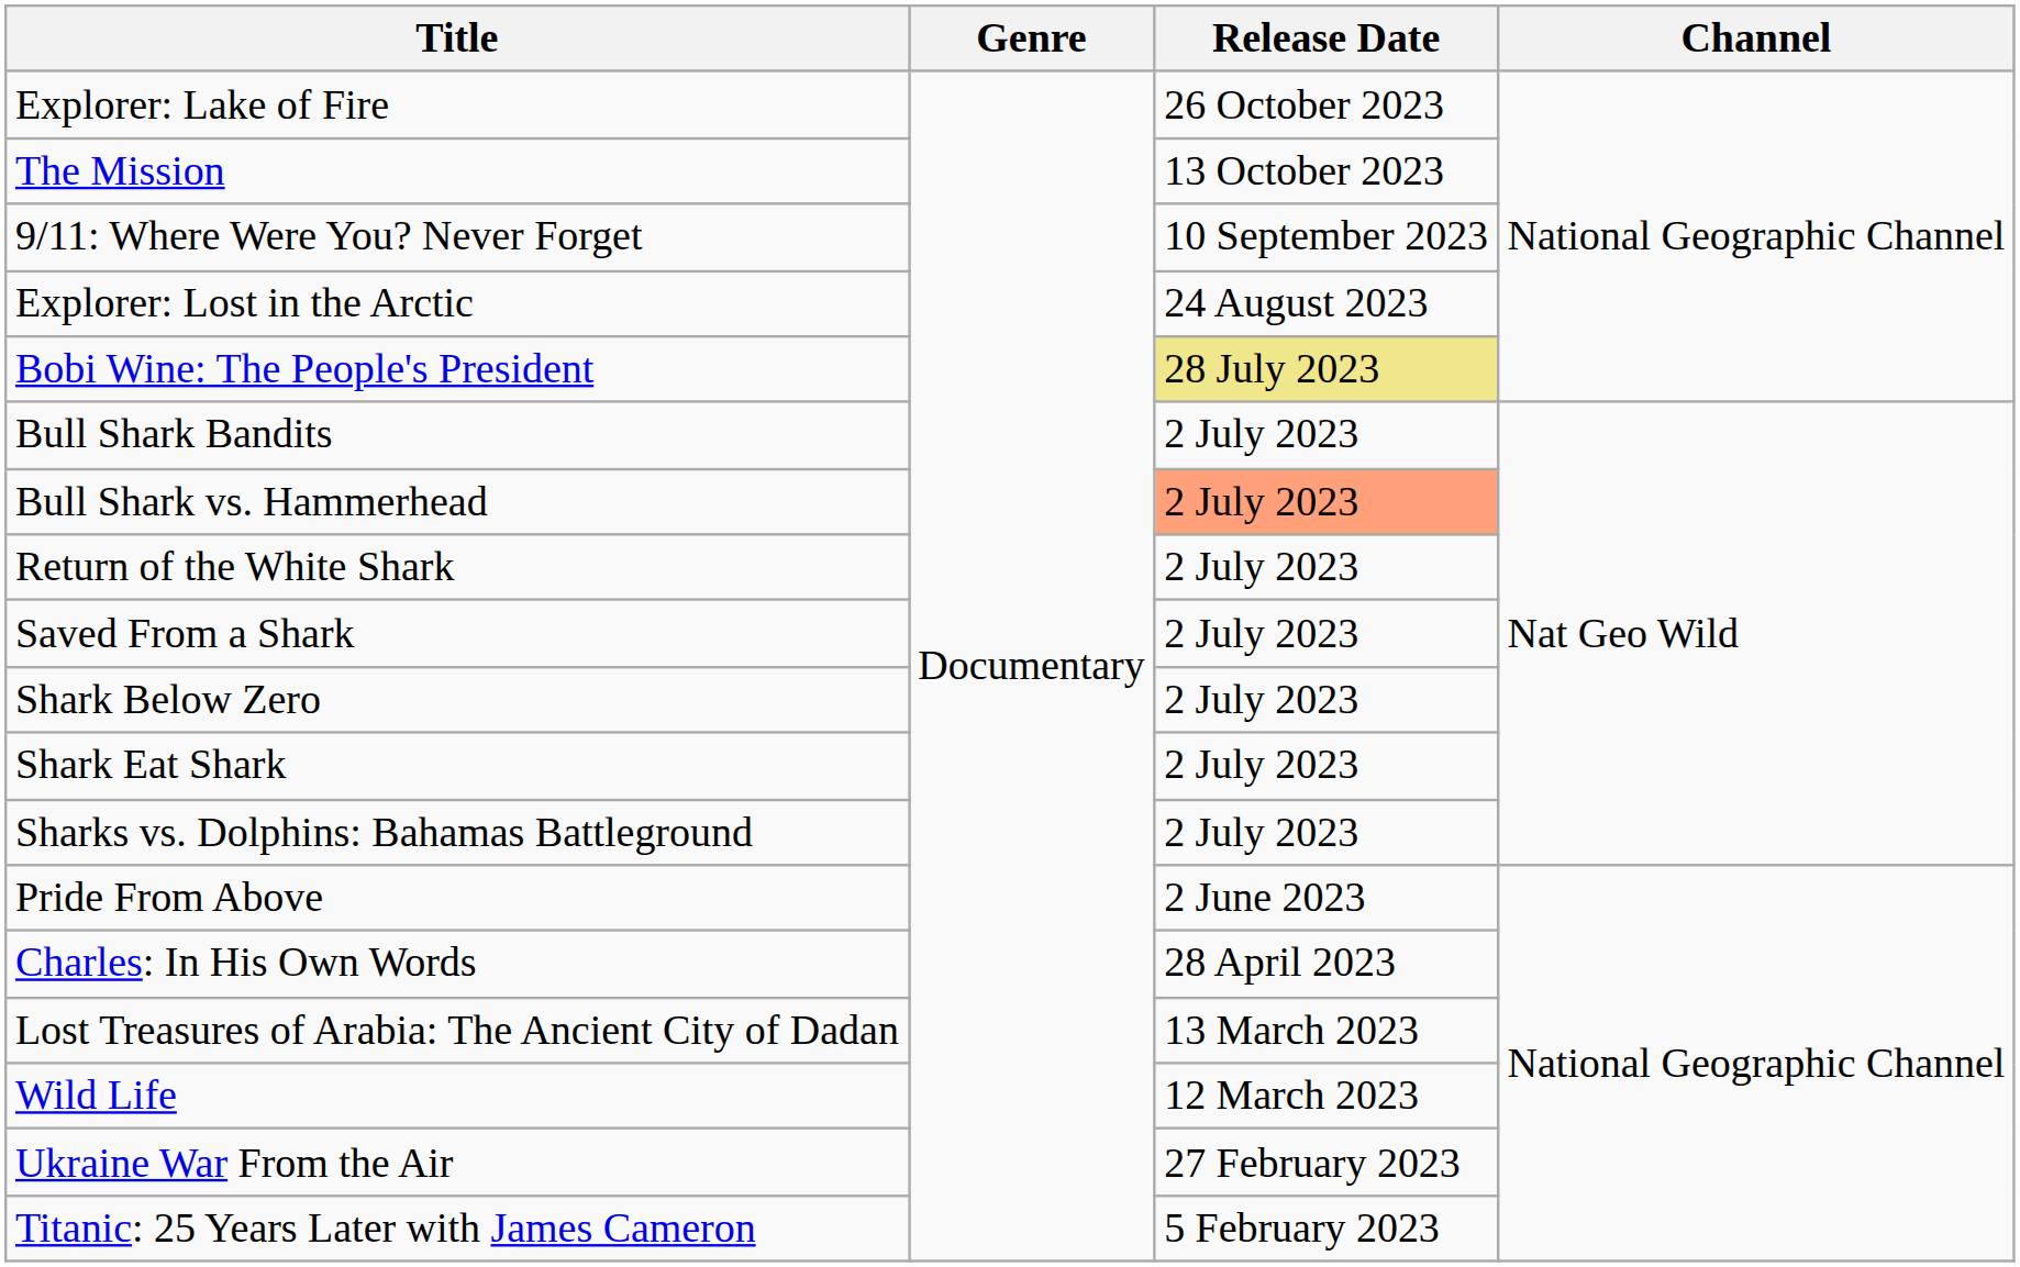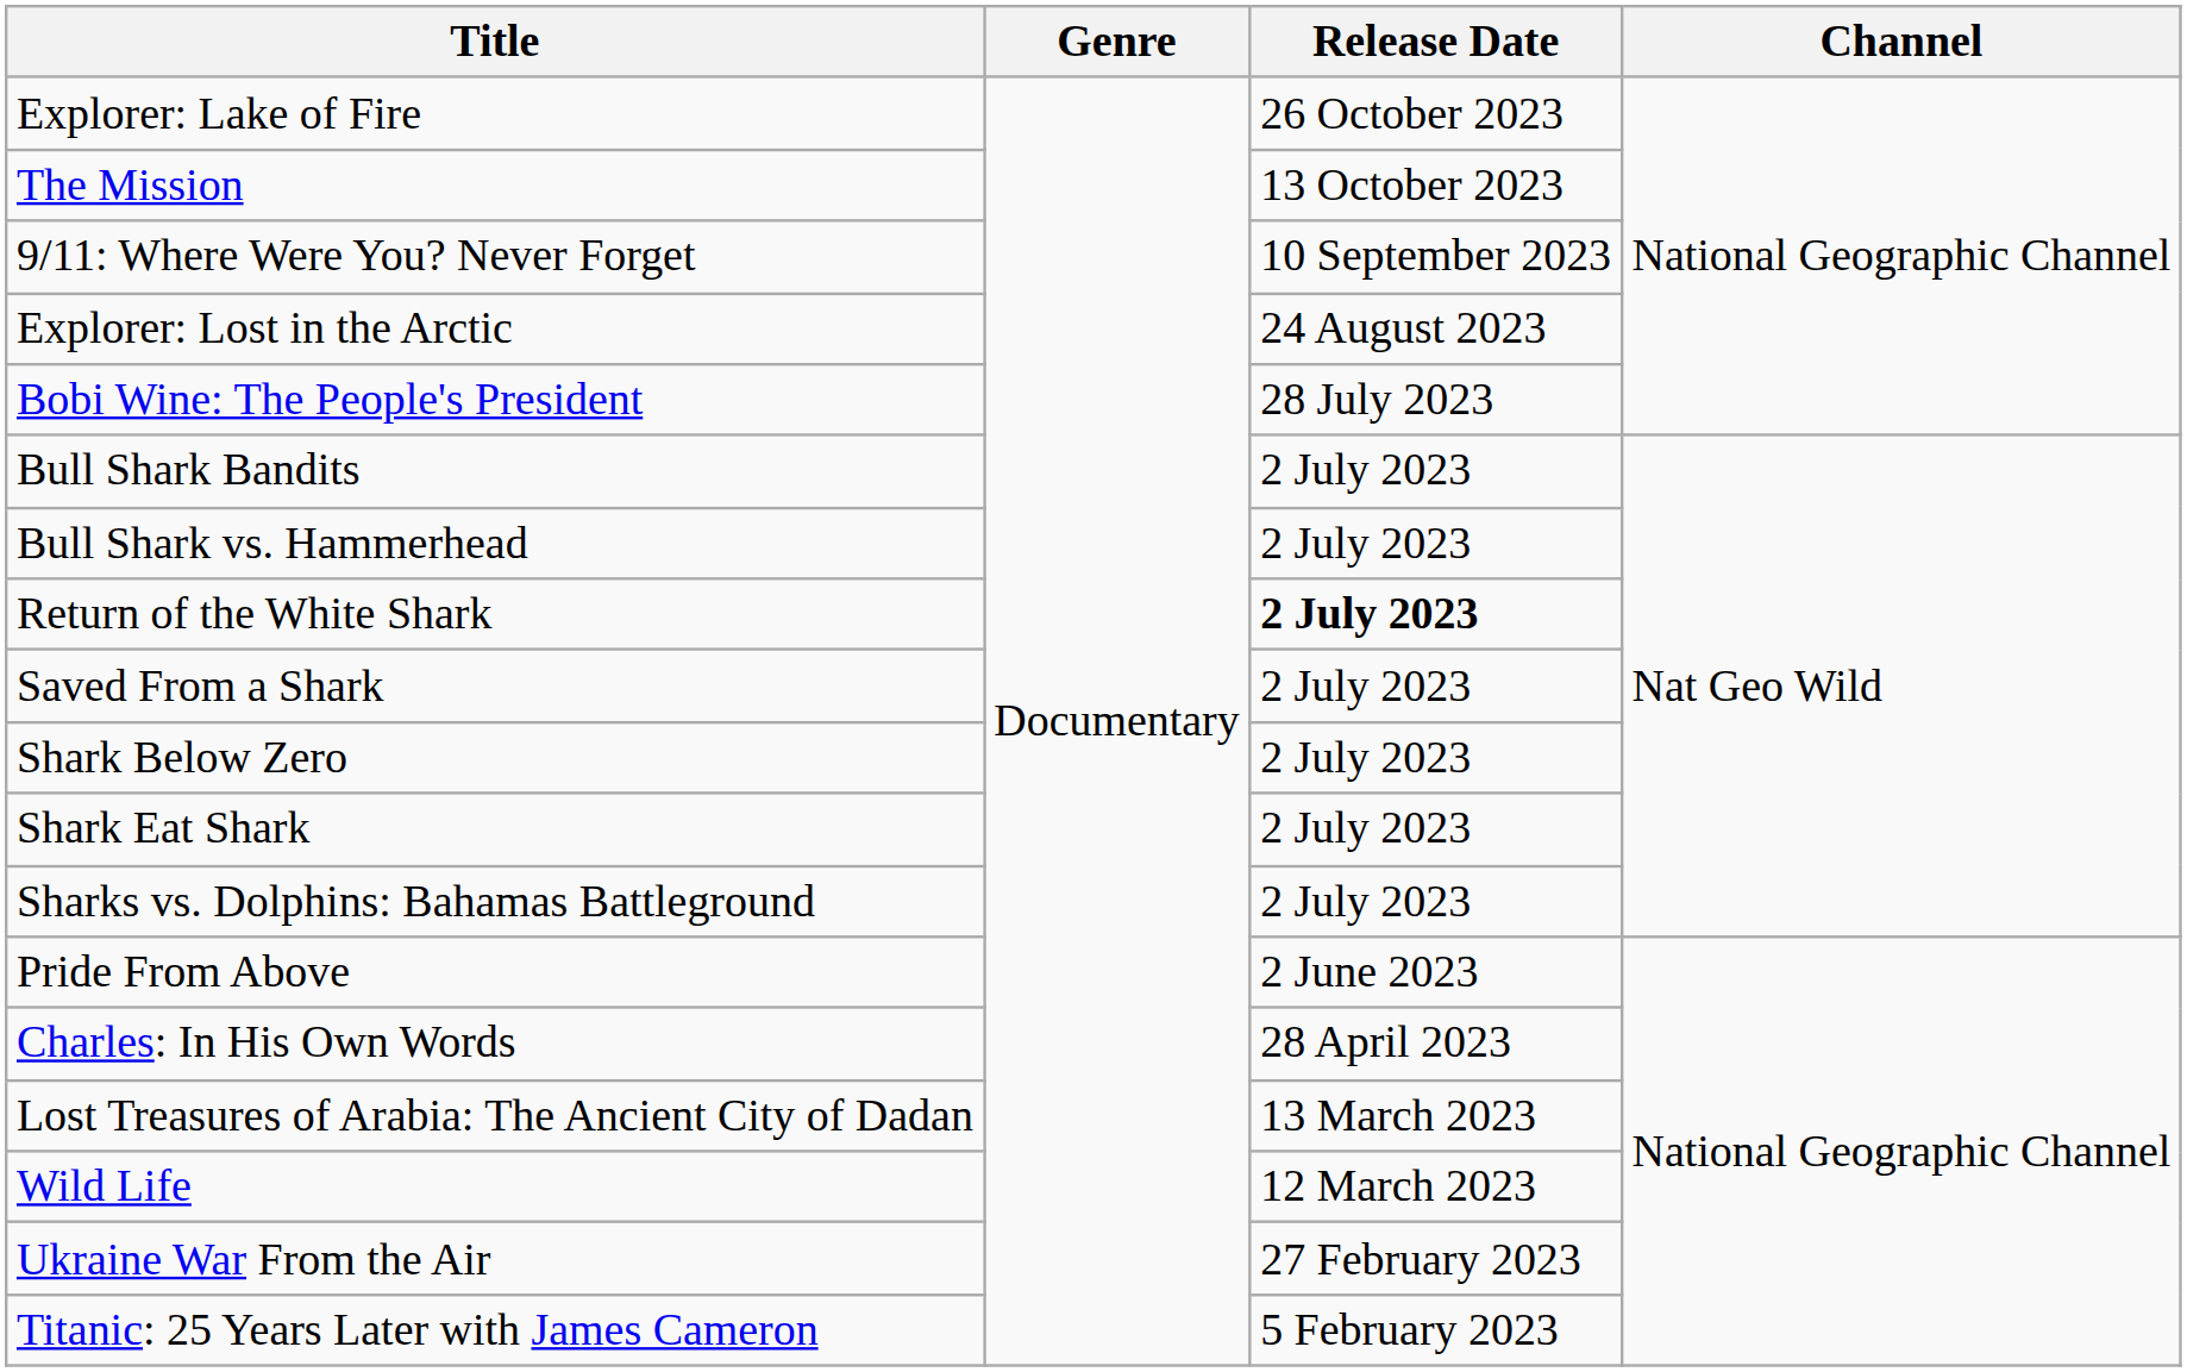Bobi Wine: The People's President | Release Date: khaki background -> no background
Bull Shark vs. Hammerhead | Release Date: lightsalmon background -> no background
Return of the White Shark | Release Date: normal -> bold
